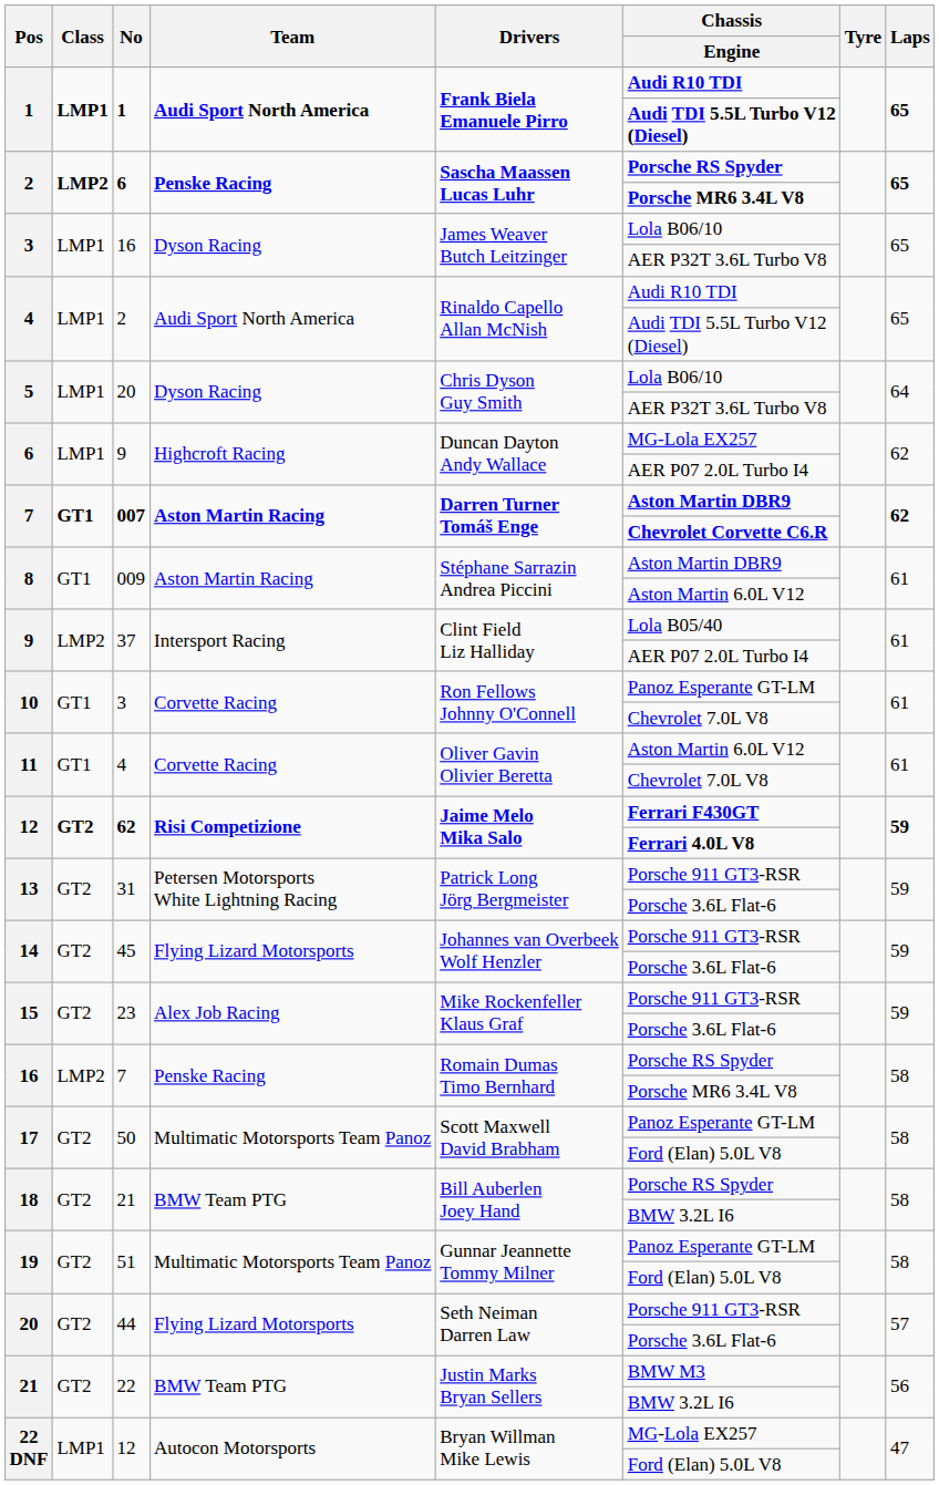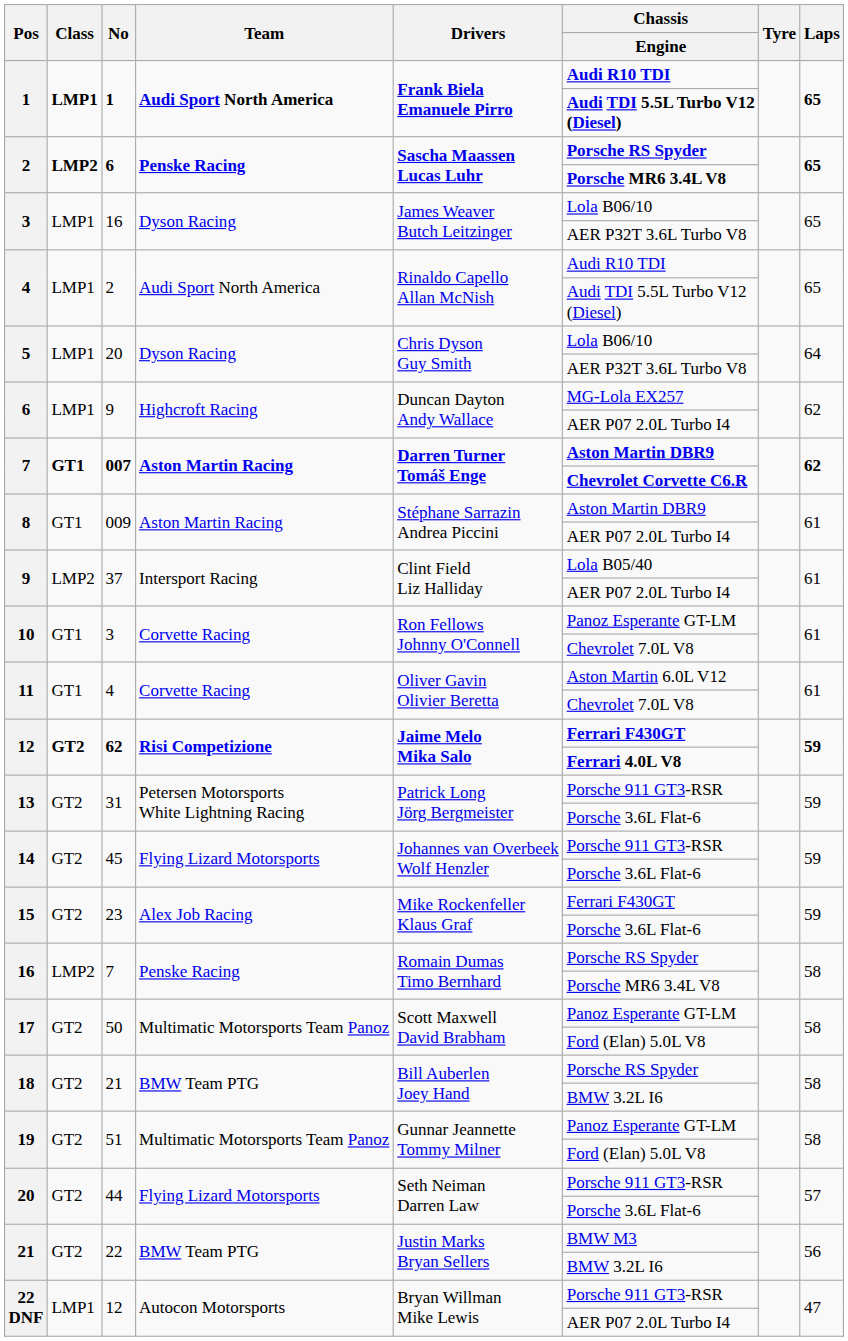row 18 | Chassis / Engine: Aston Martin 6.0L V12 -> AER P07 2.0L Turbo I4
row 31 | Chassis / Engine: Porsche 911 GT3-RSR -> Ferrari F430GT
row 45 | Chassis / Engine: MG-Lola EX257 -> Porsche 911 GT3-RSR
row 46 | Chassis / Engine: Ford (Elan) 5.0L V8 -> AER P07 2.0L Turbo I4
